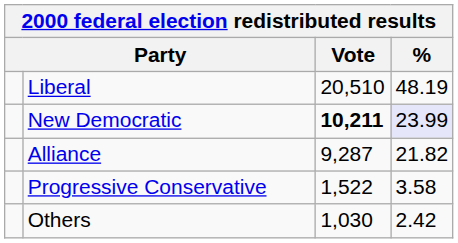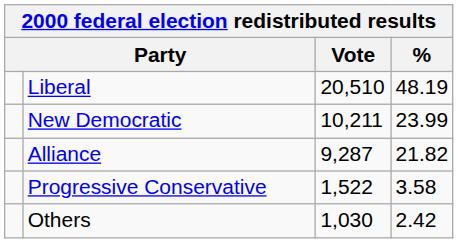New Democratic | Vote: bold -> normal
New Democratic | %: lavender background -> no background
